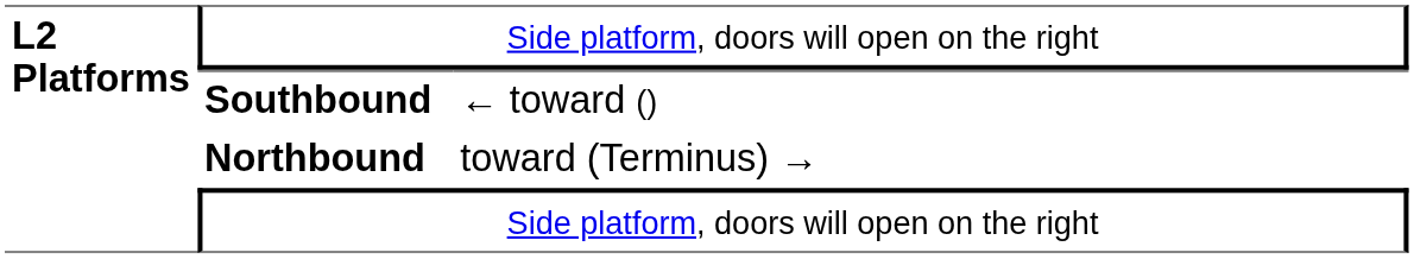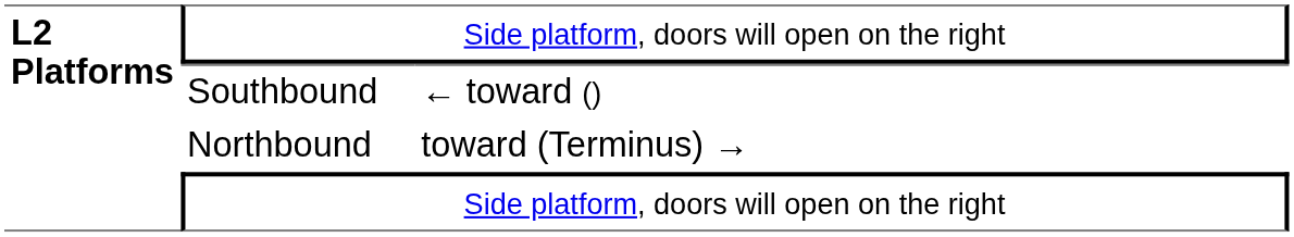Southbound | column 2: bold -> normal
Northbound | column 2: bold -> normal
